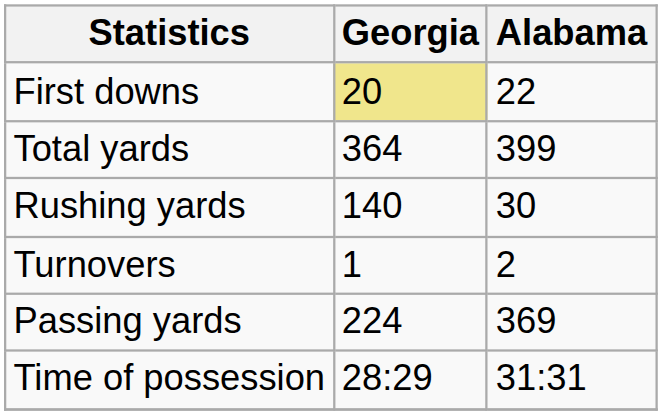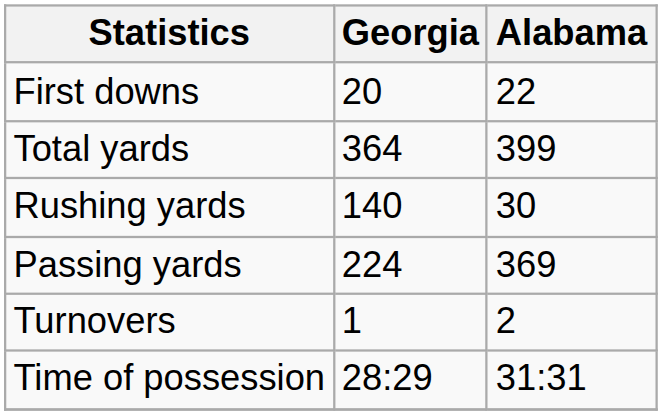First downs | Georgia: khaki background -> no background
rows swapped: Passing yards <-> Turnovers
